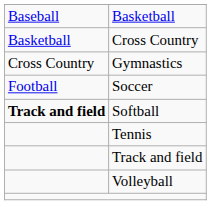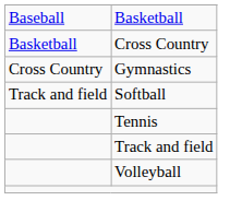- row: Football | Soccer
Softball | column 1: bold -> normal
